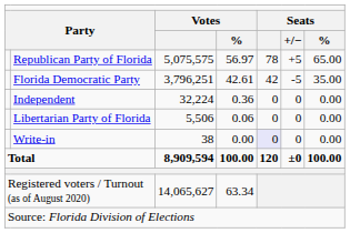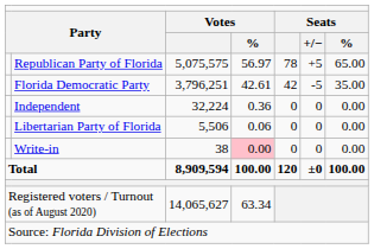Write-in | column 4: no background -> pink background
Write-in | column 5: lavender background -> no background
